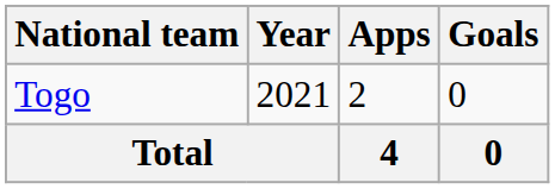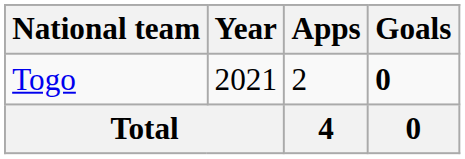Togo | Goals: normal -> bold
